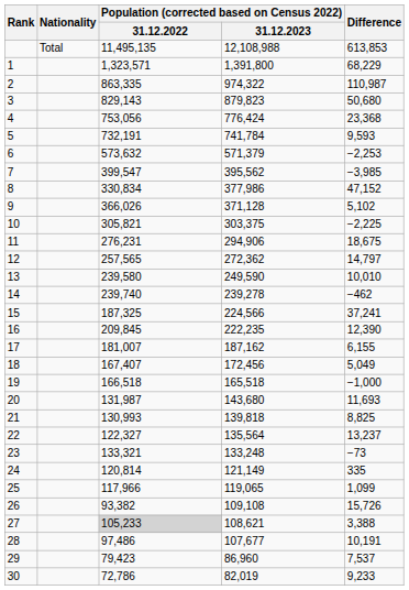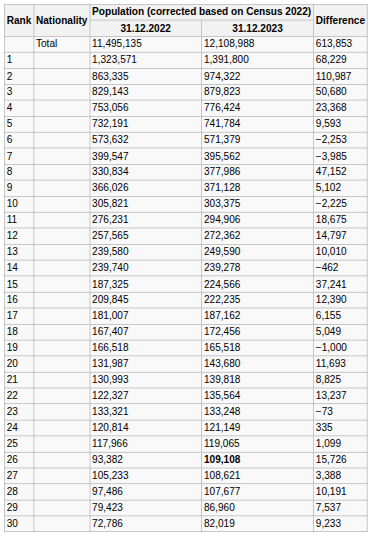26 | Population (corrected based on Census 2022) / 31.12.2023: normal -> bold
27 | Population (corrected based on Census 2022) / 31.12.2022: lightgrey background -> no background
